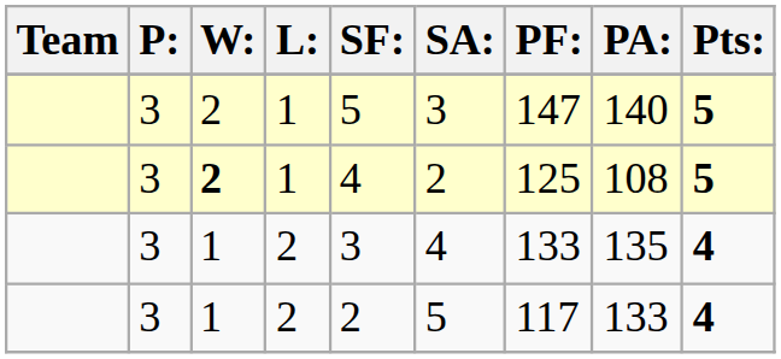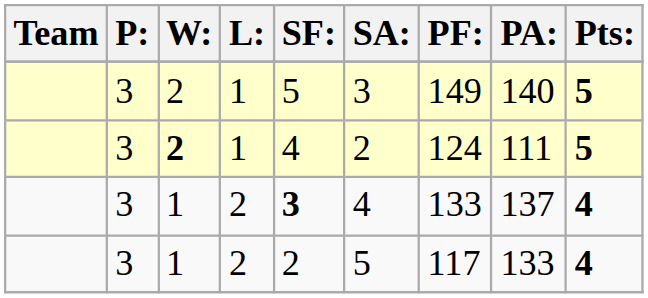row 2 | PF:: 147 -> 149
row 3 | PF:: 125 -> 124
row 3 | PA:: 108 -> 111
row 4 | SF:: normal -> bold
row 4 | PA:: 135 -> 137
